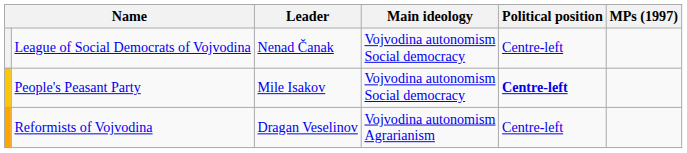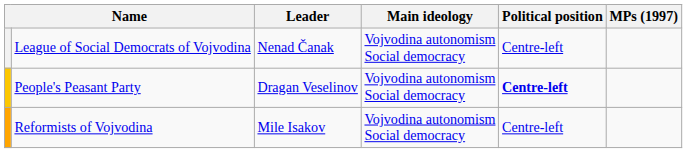People's Peasant Party | Leader: Mile Isakov -> Dragan Veselinov
Reformists of Vojvodina | Leader: Dragan Veselinov -> Mile Isakov
Reformists of Vojvodina | Main ideology: Vojvodina autonomism Agrarianism -> Vojvodina autonomism Social democracy
